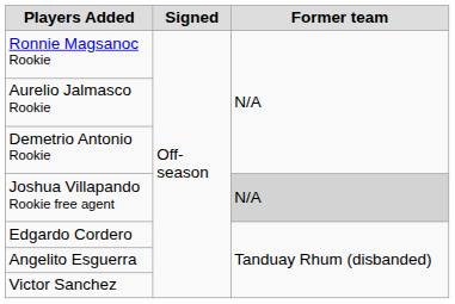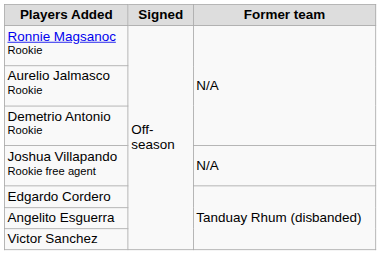Joshua Villapando Rookie free agent | Former team: lightgrey background -> no background
